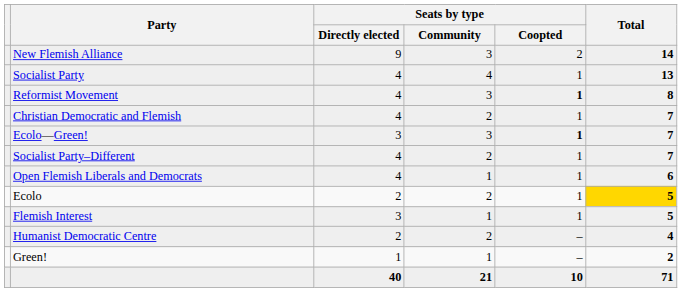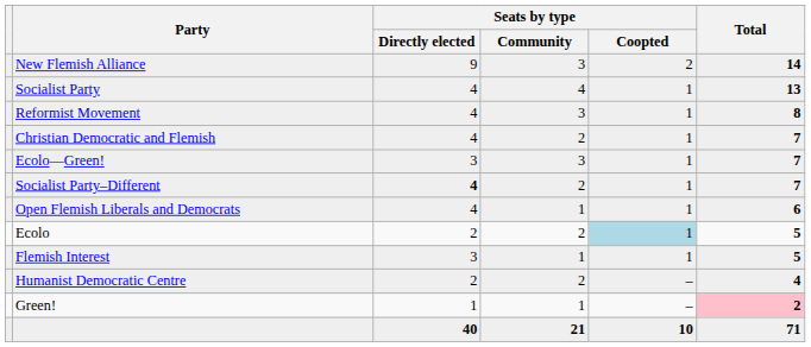Reformist Movement | Seats by type / Coopted: bold -> normal
Ecolo—Green! | Seats by type / Coopted: bold -> normal
Socialist Party–Different | Seats by type / Directly elected: normal -> bold
Ecolo | Seats by type / Coopted: no background -> lightblue background
Ecolo | Total: gold background -> no background
Green! | Total: no background -> pink background
